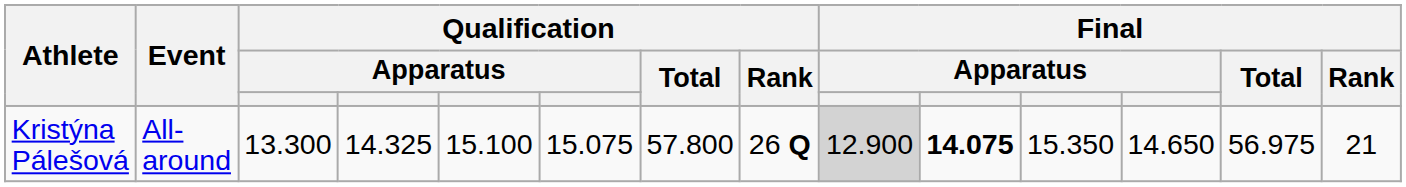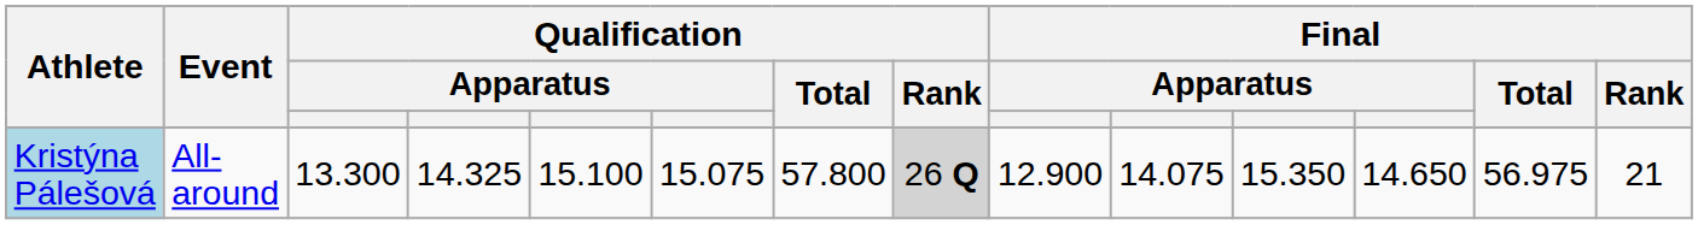row 4 | Athlete: no background -> lightblue background
row 4 | Qualification / Rank: no background -> lightgrey background
row 4 | column 9: lightgrey background -> no background
row 4 | column 10: bold -> normal
